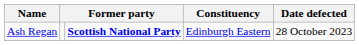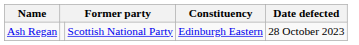Ash Regan | column 3: bold -> normal
